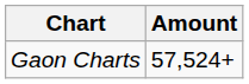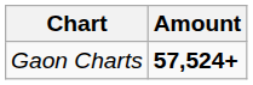Gaon Charts | Amount: normal -> bold
